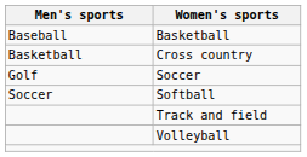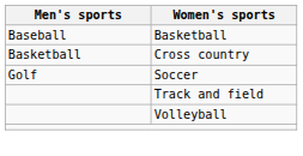- row: Soccer | Softball
